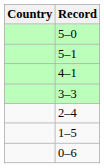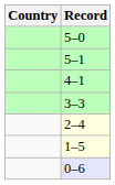2–4 | Record: no background -> lightyellow background
1–5 | Record: no background -> lightyellow background
0–6 | Record: no background -> lavender background
